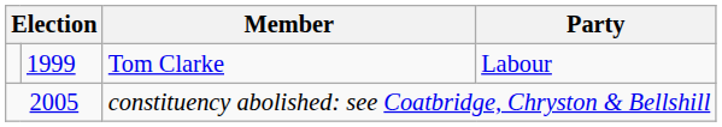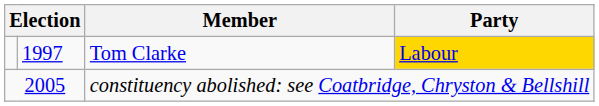Tom Clarke | column 2: 1999 -> 1997
Tom Clarke | Party: no background -> gold background
